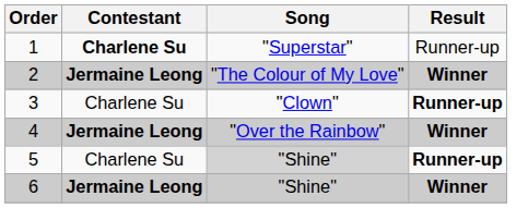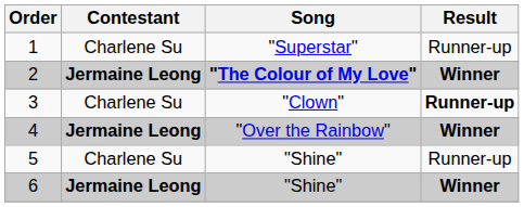1 | Contestant: bold -> normal
2 | Song: normal -> bold
5 | Song: lightgrey background -> no background
5 | Result: bold -> normal
